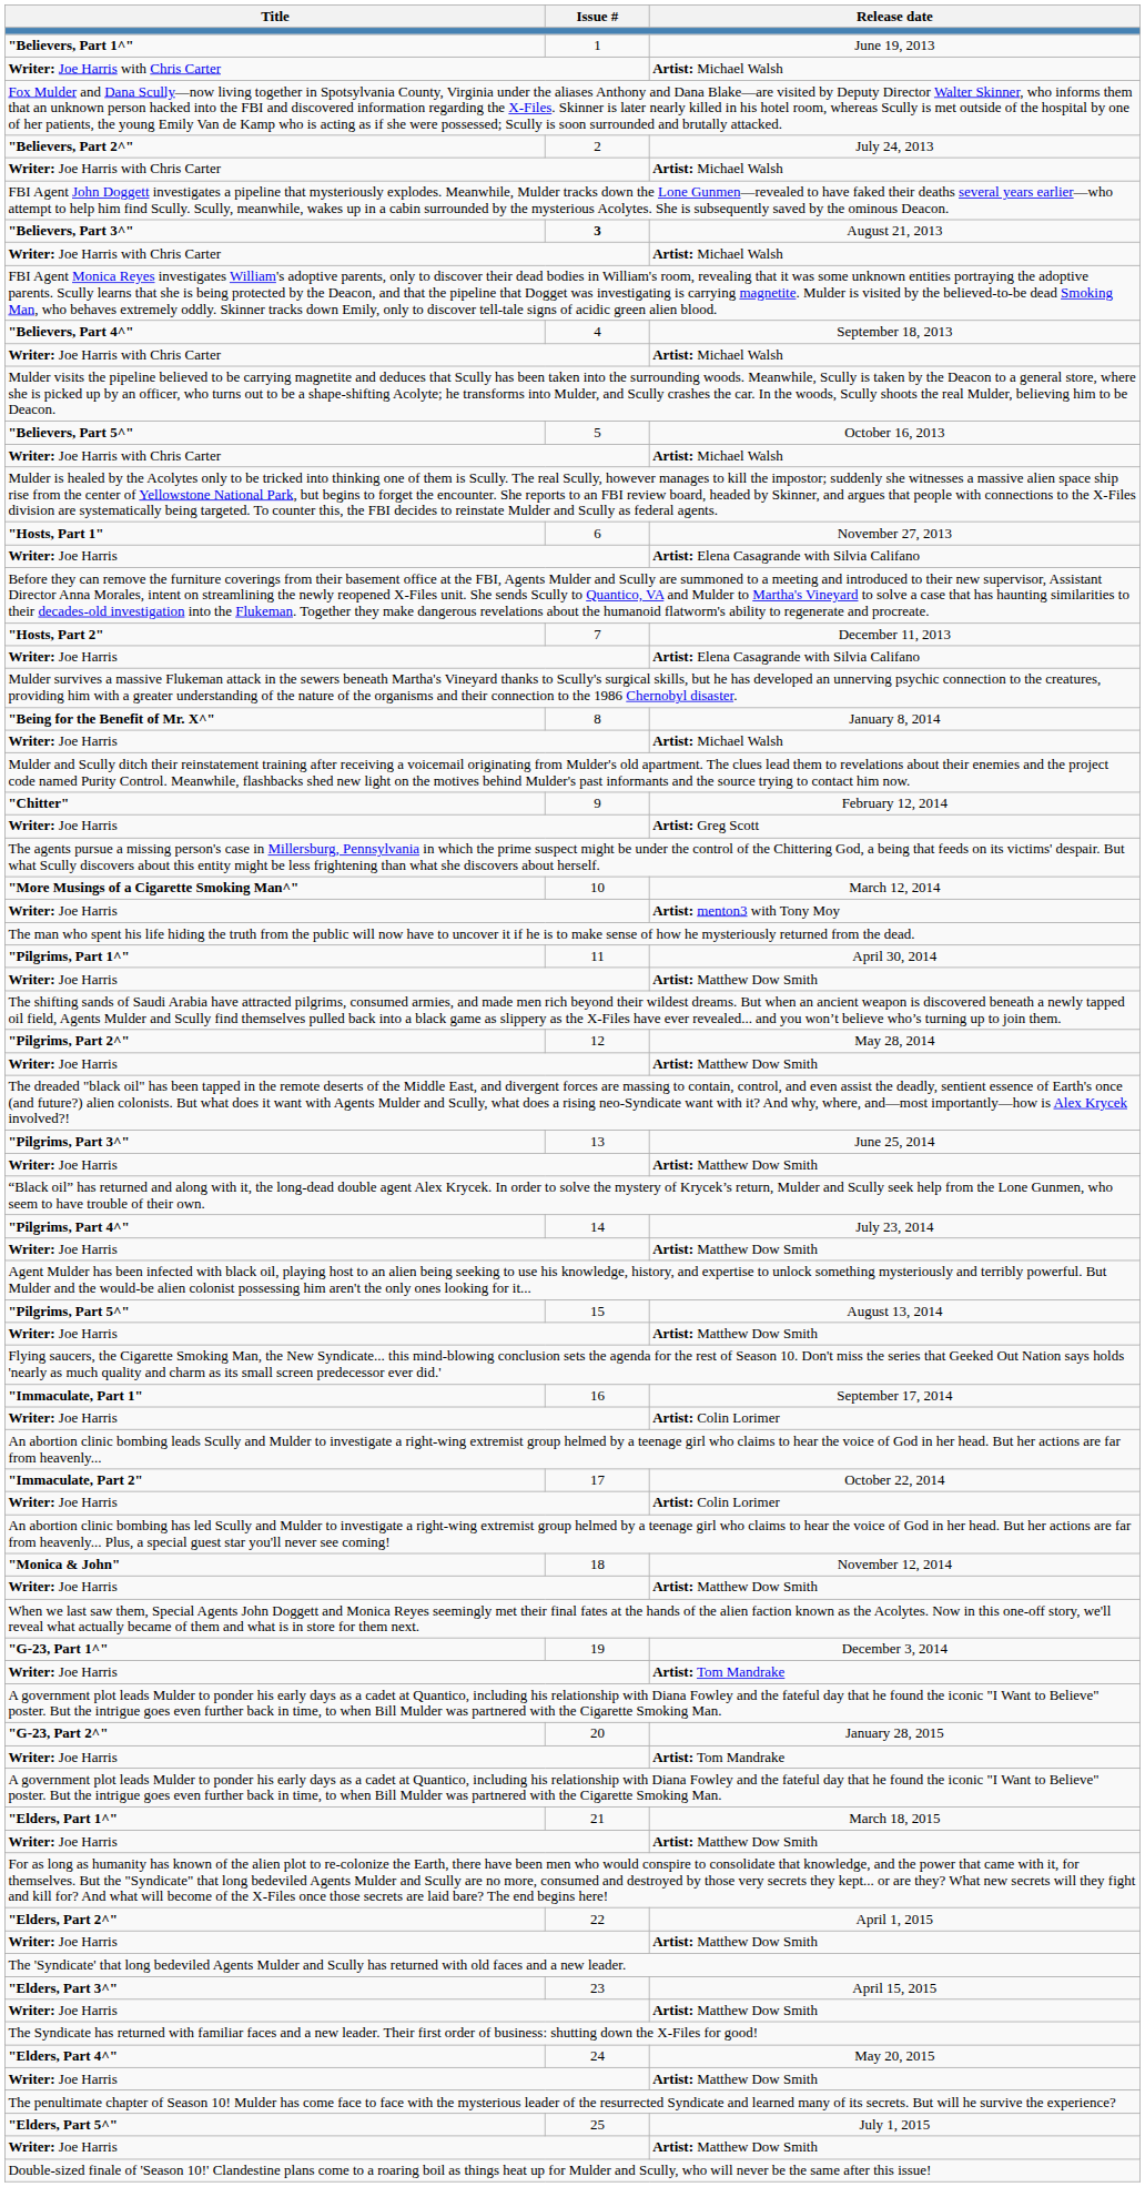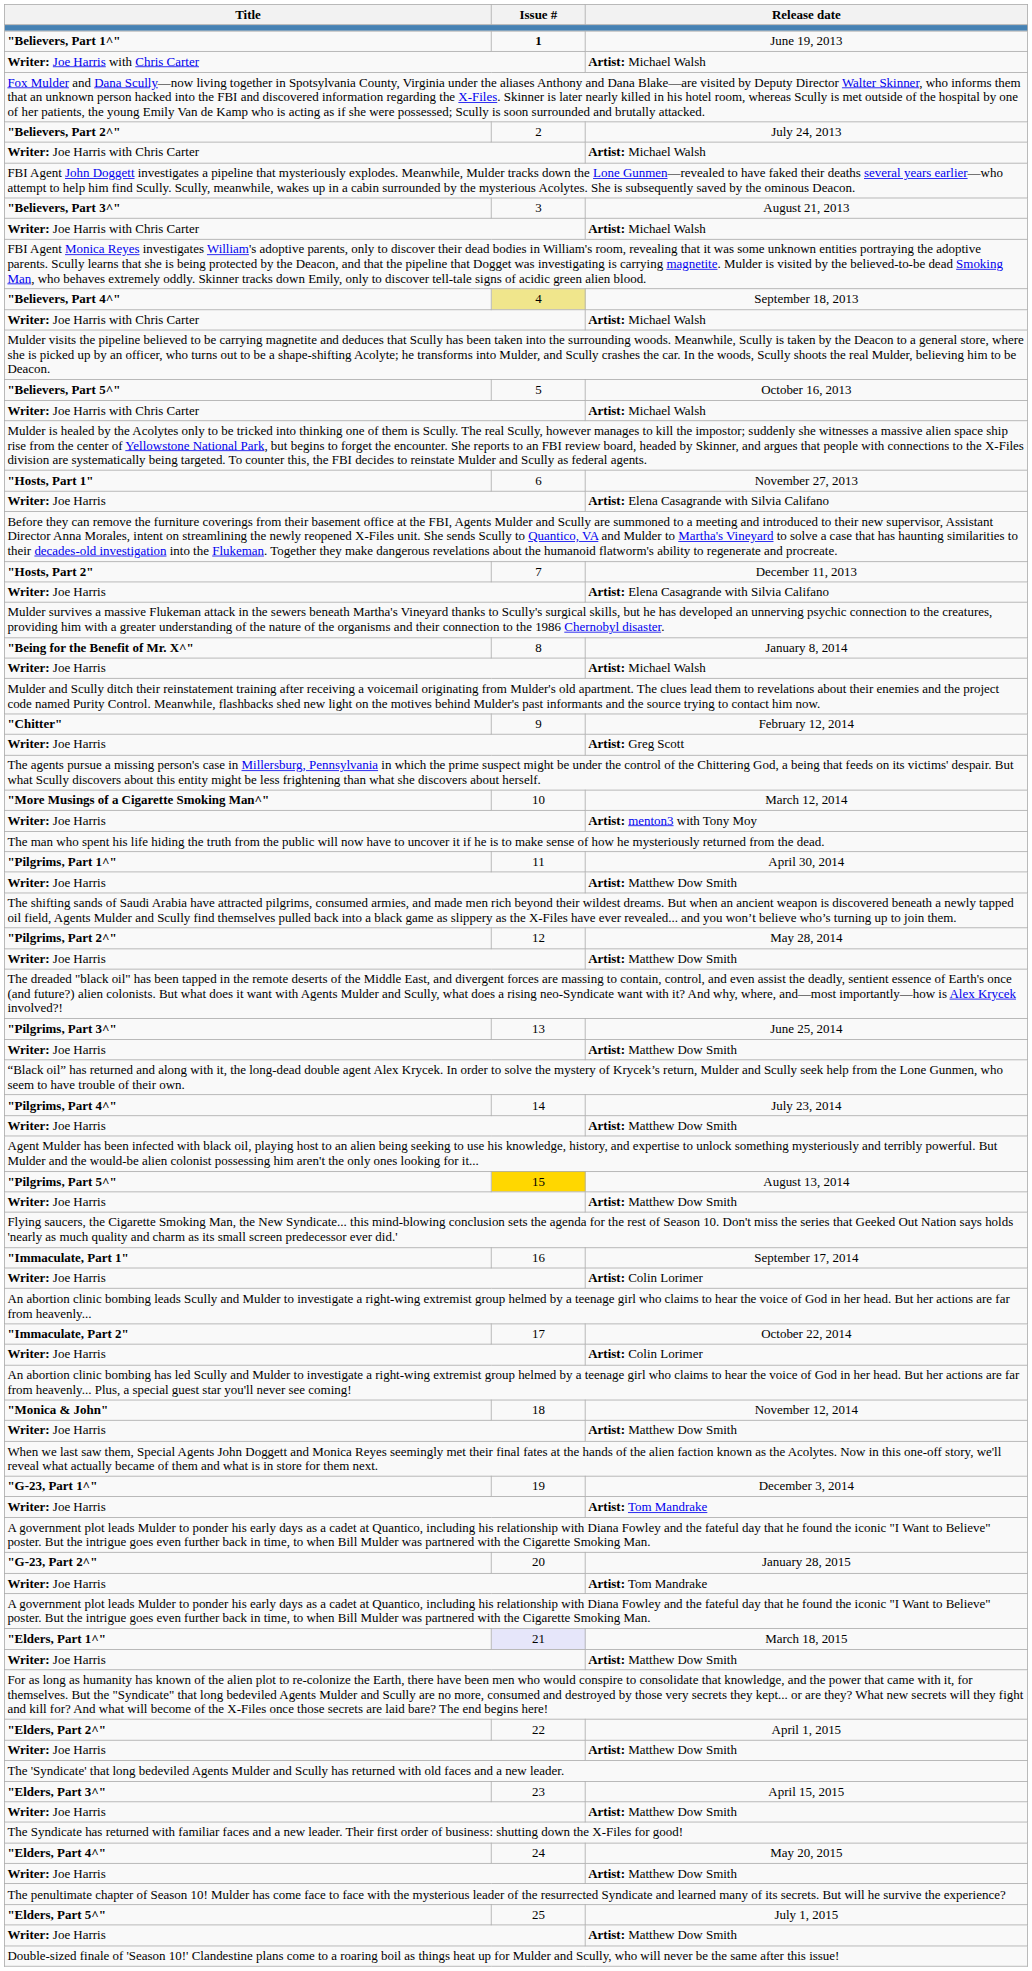June 19, 2013 | Issue #: normal -> bold
August 21, 2013 | Issue #: bold -> normal
September 18, 2013 | Issue #: no background -> khaki background
August 13, 2014 | Issue #: no background -> gold background
March 18, 2015 | Issue #: no background -> lavender background
